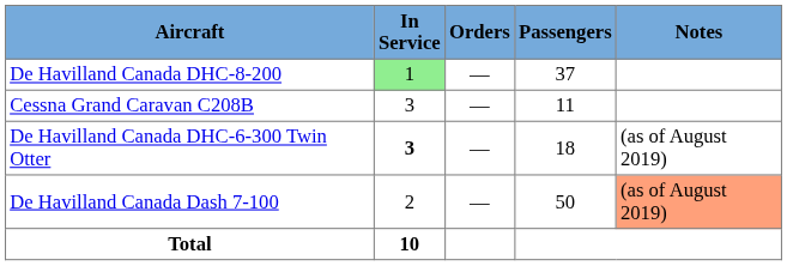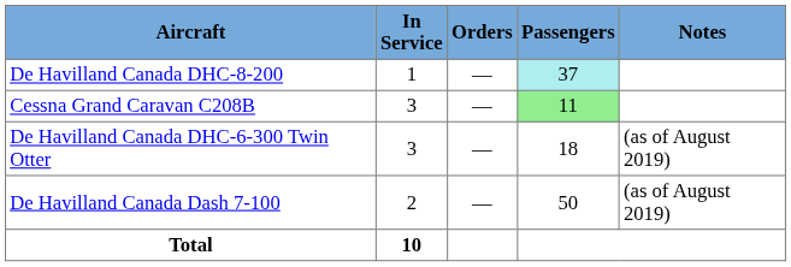De Havilland Canada DHC-8-200 | In Service: lightgreen background -> no background
De Havilland Canada DHC-8-200 | Passengers: no background -> paleturquoise background
Cessna Grand Caravan C208B | Passengers: no background -> lightgreen background
De Havilland Canada DHC-6-300 Twin Otter | In Service: bold -> normal
De Havilland Canada Dash 7-100 | Notes: lightsalmon background -> no background
